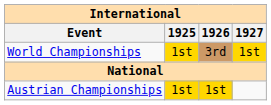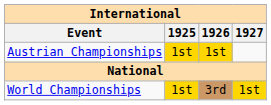rows swapped: World Championships <-> Austrian Championships
